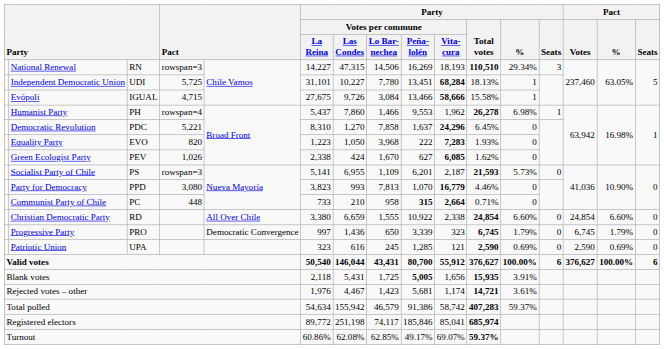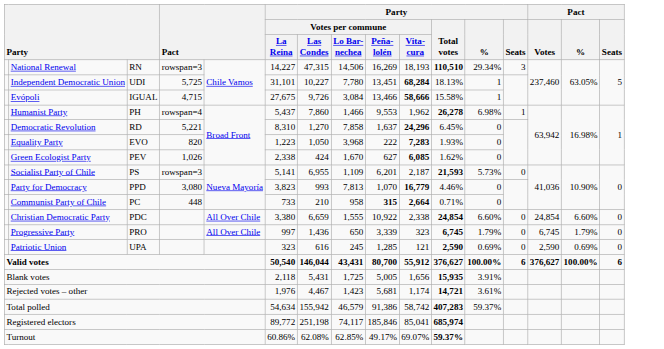Democratic Revolution | column 3: PDC -> RD
Christian Democratic Party | column 3: RD -> PDC
Progressive Party | column 5: Democratic Convergence -> All Over Chile
Blank votes | Party / Votes per commune / Peña- lolén: bold -> normal
